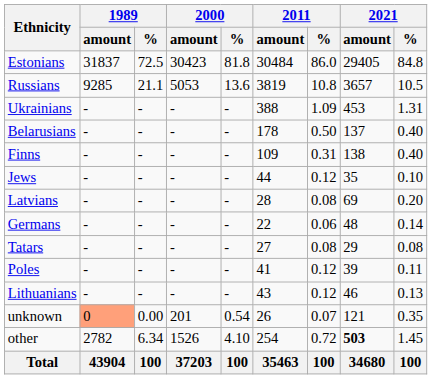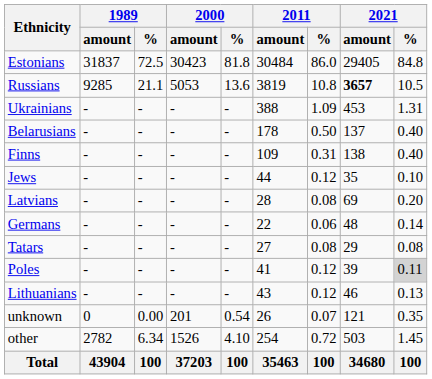Russians | 2021 / amount: normal -> bold
Poles | 2021 / %: no background -> lightgrey background
unknown | 1989 / amount: lightsalmon background -> no background
other | 2021 / amount: bold -> normal
